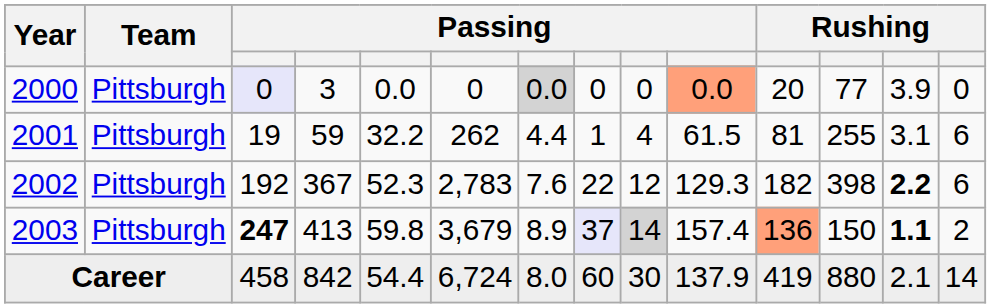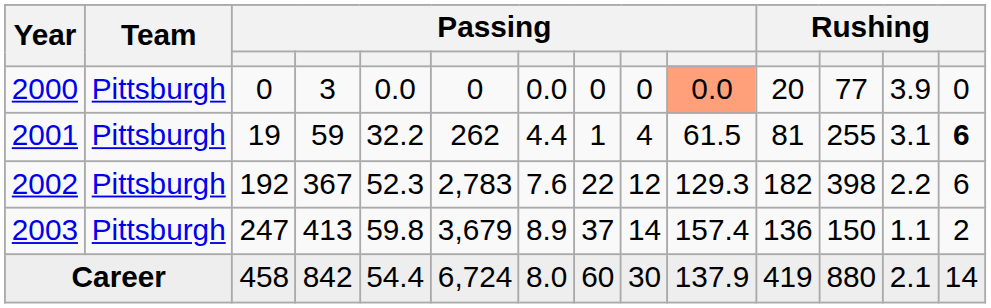2000 | column 3: lavender background -> no background
2000 | column 7: lightgrey background -> no background
2001 | column 14: normal -> bold
2002 | column 13: bold -> normal
2003 | column 3: bold -> normal
2003 | column 8: lavender background -> no background
2003 | column 9: lightgrey background -> no background
2003 | column 11: lightsalmon background -> no background
2003 | column 13: bold -> normal
